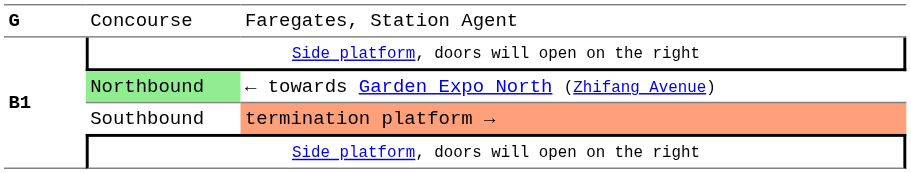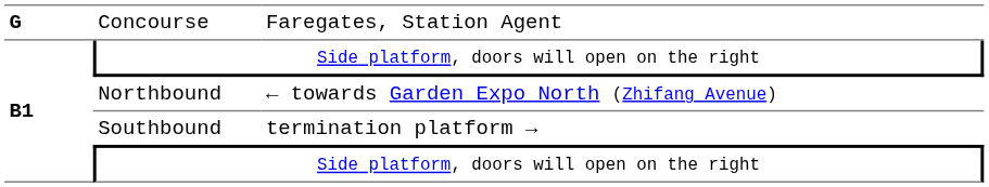Northbound | column 2: lightgreen background -> no background
Southbound | column 3: lightsalmon background -> no background
